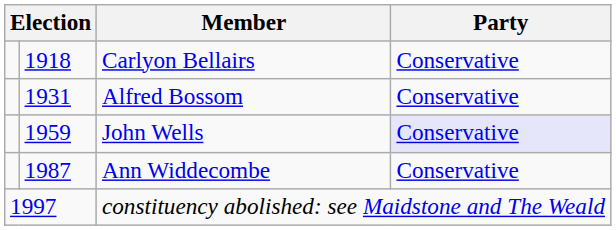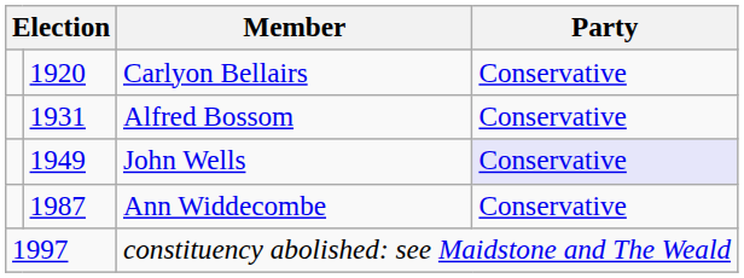Carlyon Bellairs | column 2: 1918 -> 1920
John Wells | column 2: 1959 -> 1949
